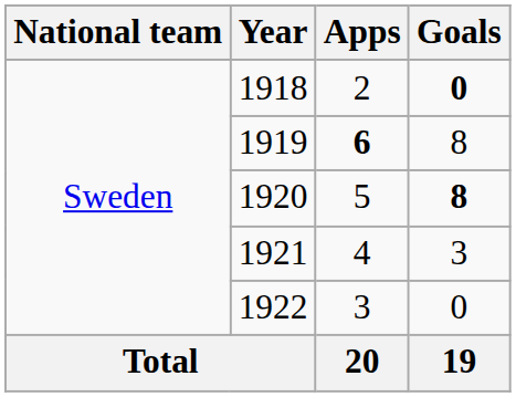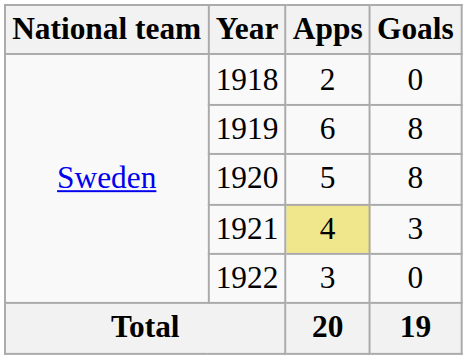1918 | Goals: bold -> normal
1919 | Apps: bold -> normal
1920 | Goals: bold -> normal
1921 | Apps: no background -> khaki background
